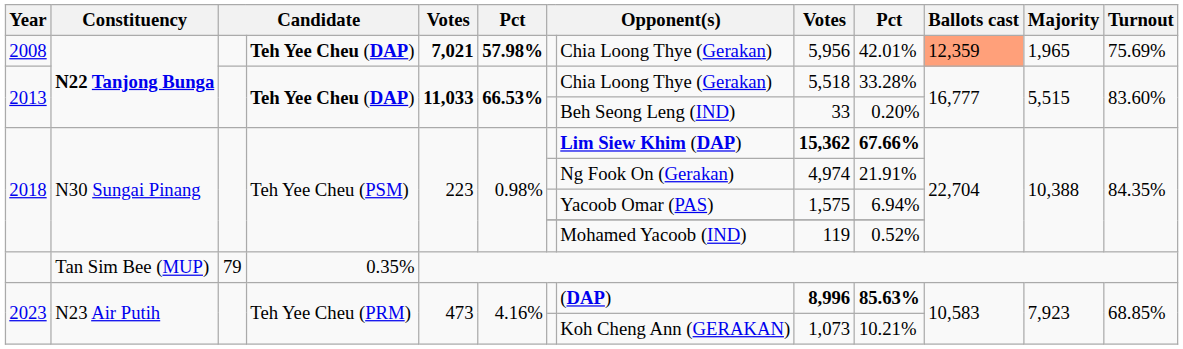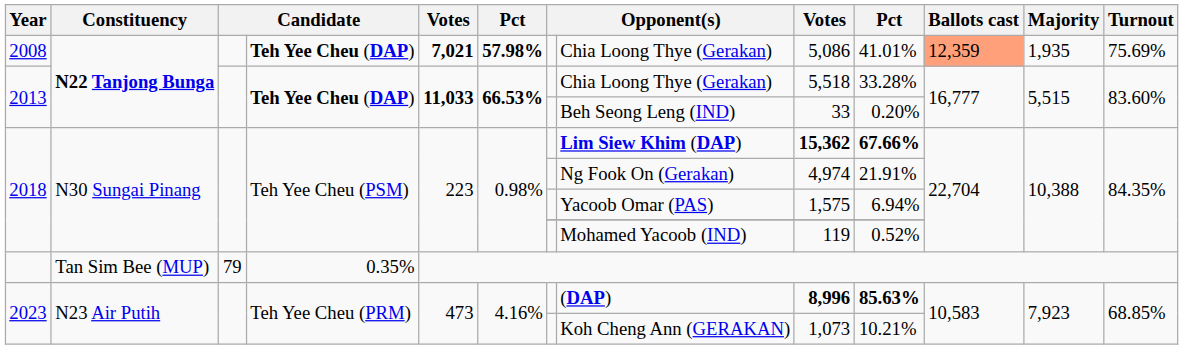2008 | column 9: 5,956 -> 5,086
2008 | column 10: 42.01% -> 41.01%
2008 | Majority: 1,965 -> 1,935
